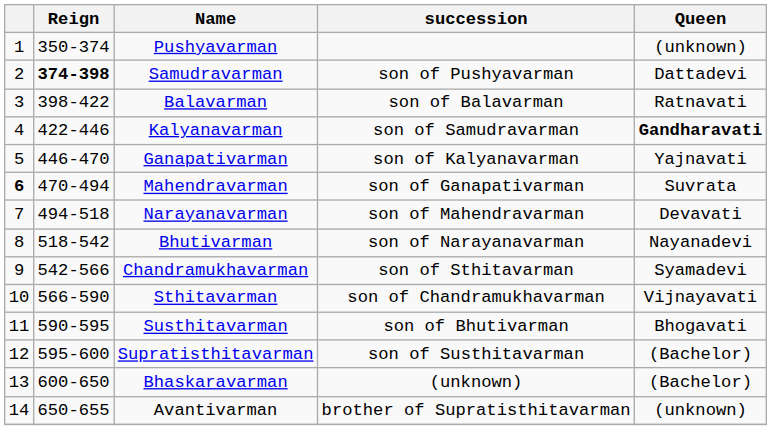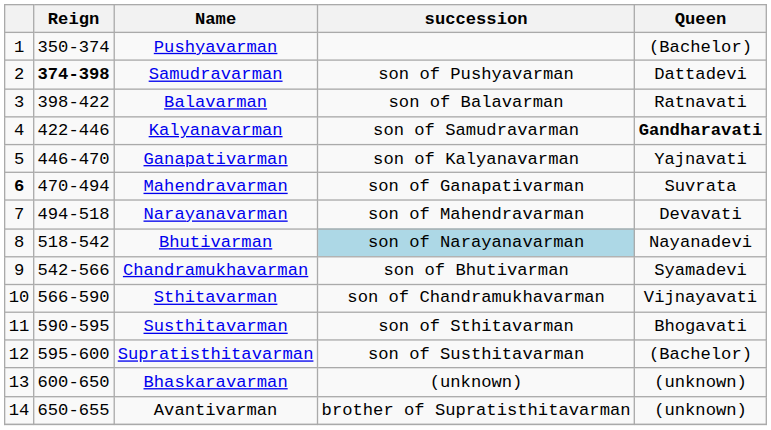Pushyavarman | Queen: (unknown) -> (Bachelor)
Bhutivarman | succession: no background -> lightblue background
Chandramukhavarman | succession: son of Sthitavarman -> son of Bhutivarman
Susthitavarman | succession: son of Bhutivarman -> son of Sthitavarman
Bhaskaravarman | Queen: (Bachelor) -> (unknown)
